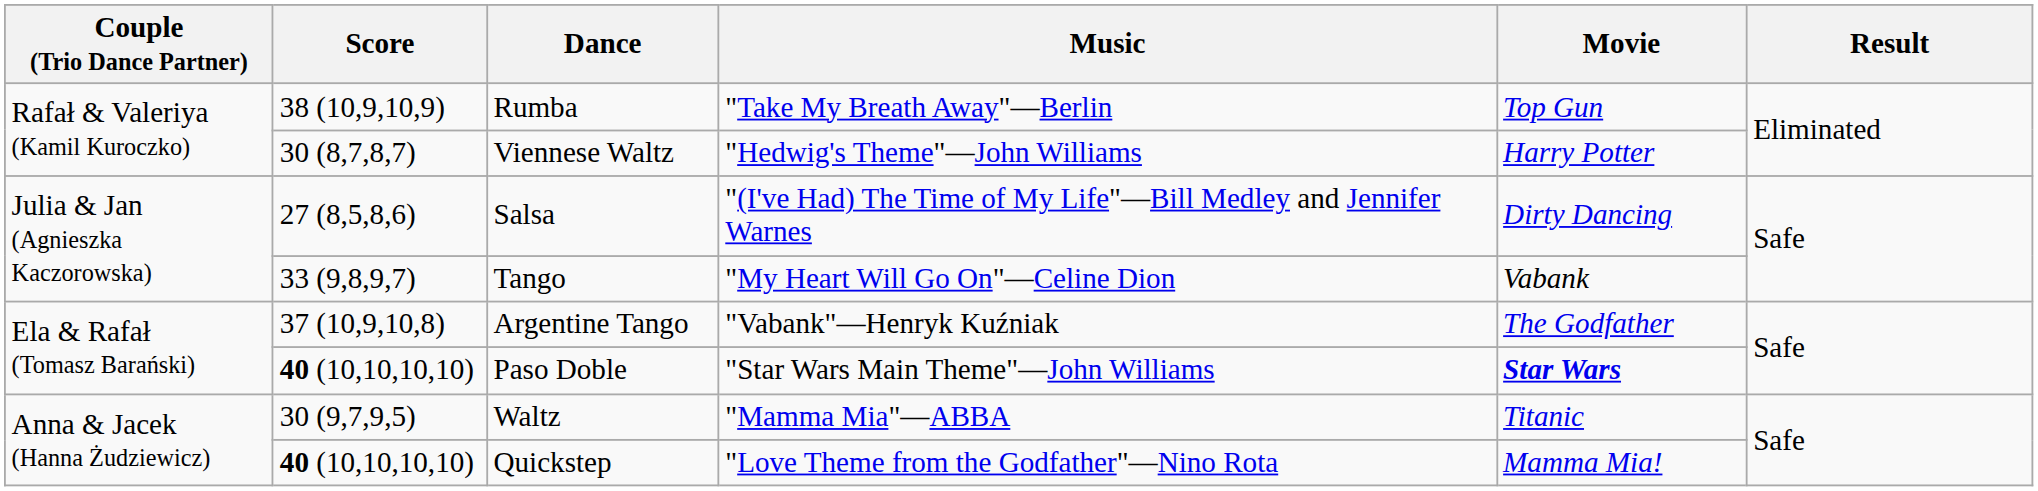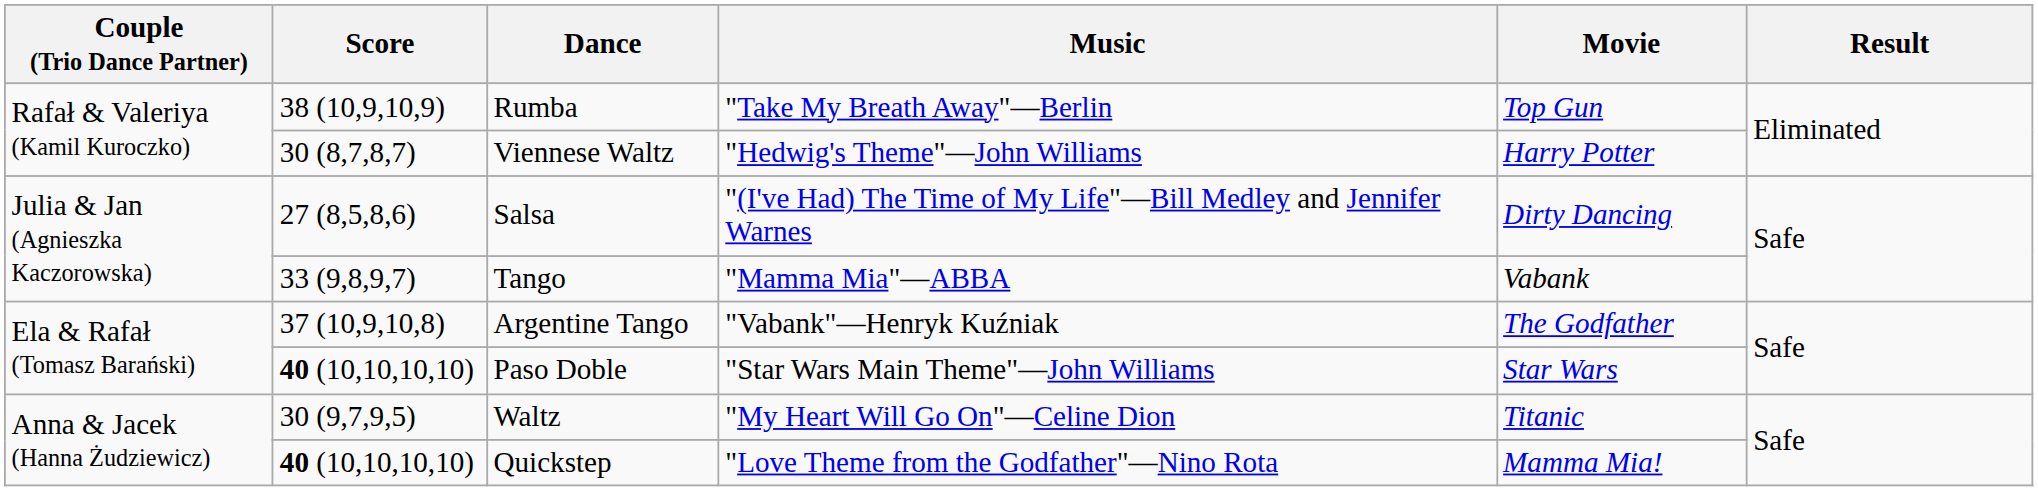Tango | Music: "My Heart Will Go On"—Celine Dion -> "Mamma Mia"—ABBA
Paso Doble | Movie: bold -> normal
Waltz | Music: "Mamma Mia"—ABBA -> "My Heart Will Go On"—Celine Dion
